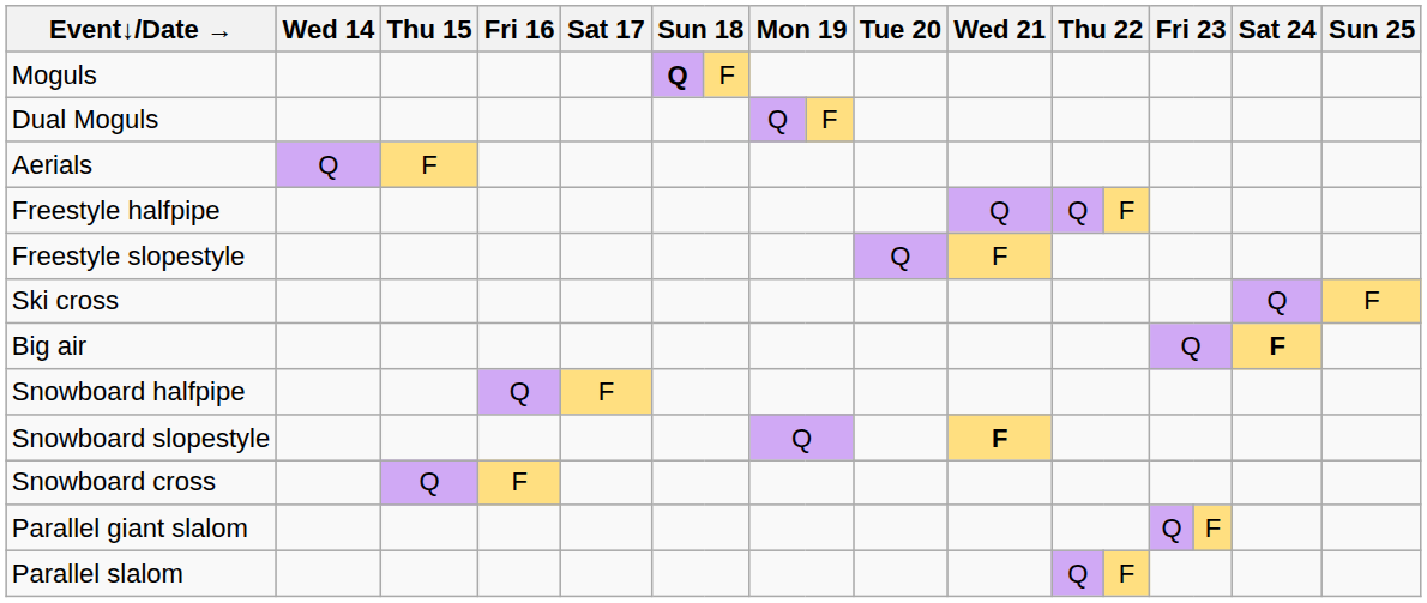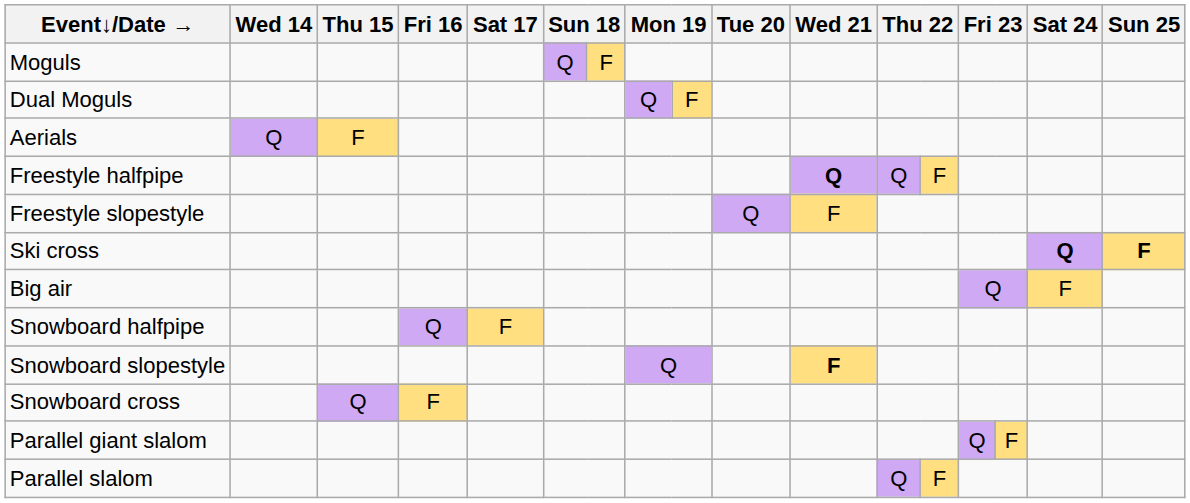Moguls | column 6: bold -> normal
Freestyle halfpipe | Wed 21: normal -> bold
Ski cross | Sat 24: normal -> bold
Ski cross | Sun 25: normal -> bold
Big air | Sat 24: bold -> normal
